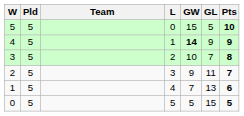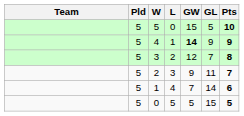columns swapped: Team <-> W
row 4 | GW: 10 -> 12
row 6 | GL: 13 -> 14
